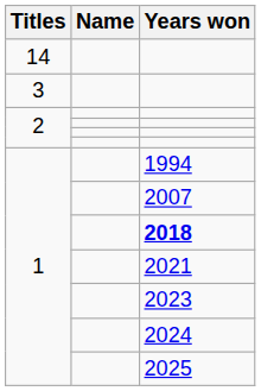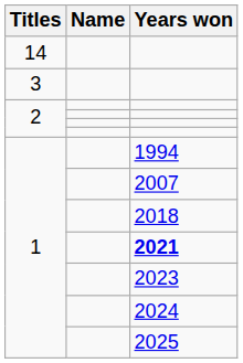2018 | Years won: bold -> normal
2021 | Years won: normal -> bold
